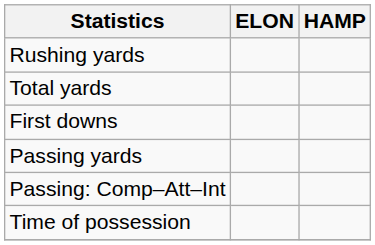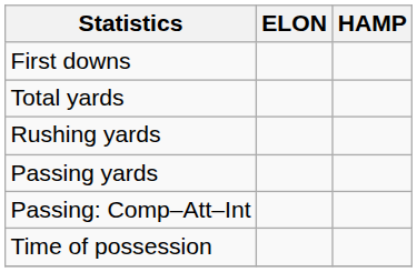rows swapped: First downs <-> Rushing yards
